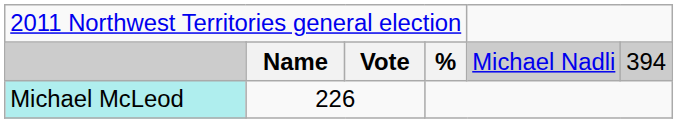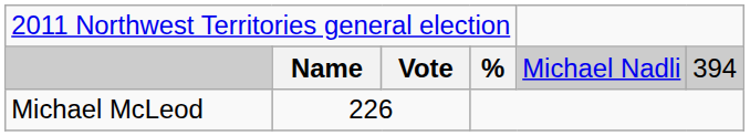Michael McLeod | column 1: paleturquoise background -> no background
